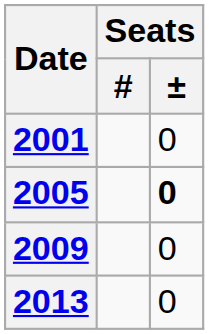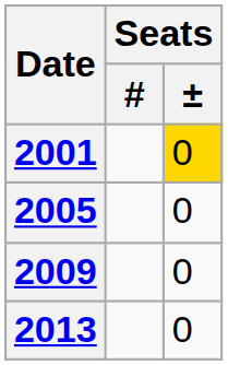2001 | Seats / ±: no background -> gold background
2005 | Seats / ±: bold -> normal
